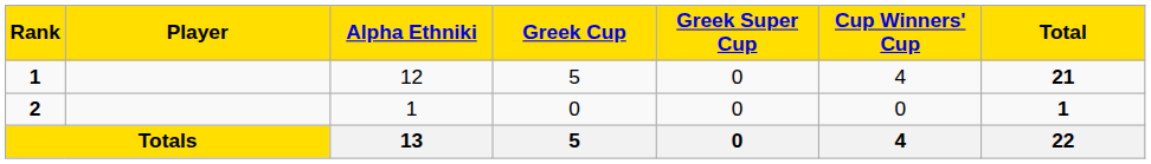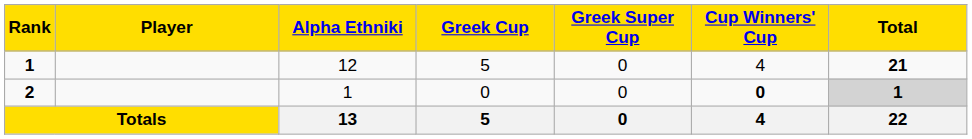2 | Cup Winners' Cup: normal -> bold
2 | Total: no background -> lightgrey background
